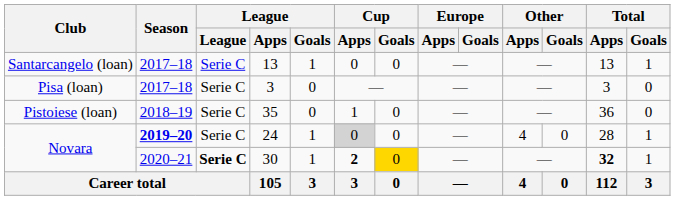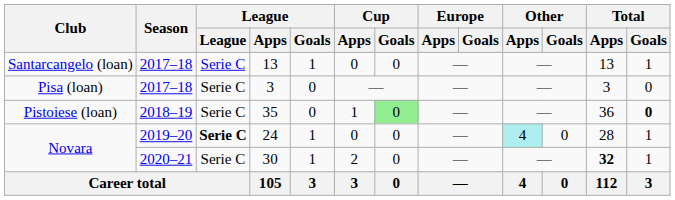35 | Cup / Goals: no background -> lightgreen background
35 | Total / Goals: normal -> bold
24 | Season: bold -> normal
24 | League: normal -> bold
24 | Cup / Apps: lightgrey background -> no background
24 | Other / Apps: no background -> paleturquoise background
30 | League: bold -> normal
30 | Cup / Apps: bold -> normal
30 | Cup / Goals: gold background -> no background
